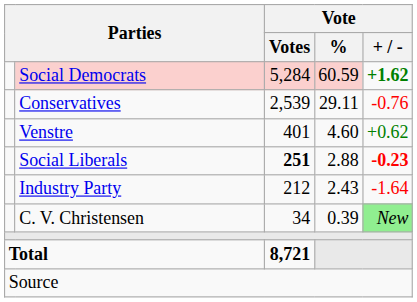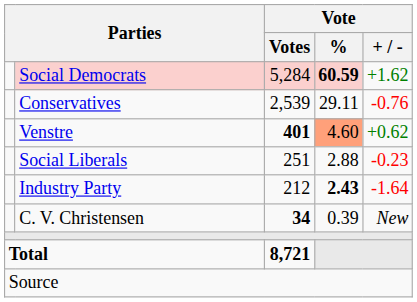Social Democrats | Vote / %: normal -> bold
Social Democrats | Vote / + / -: bold -> normal
Venstre | Vote / Votes: normal -> bold
Venstre | Vote / %: no background -> lightsalmon background
Social Liberals | Vote / Votes: bold -> normal
Social Liberals | Vote / + / -: bold -> normal
Industry Party | Vote / %: normal -> bold
C. V. Christensen | Vote / Votes: normal -> bold
C. V. Christensen | Vote / + / -: lightgreen background -> no background
